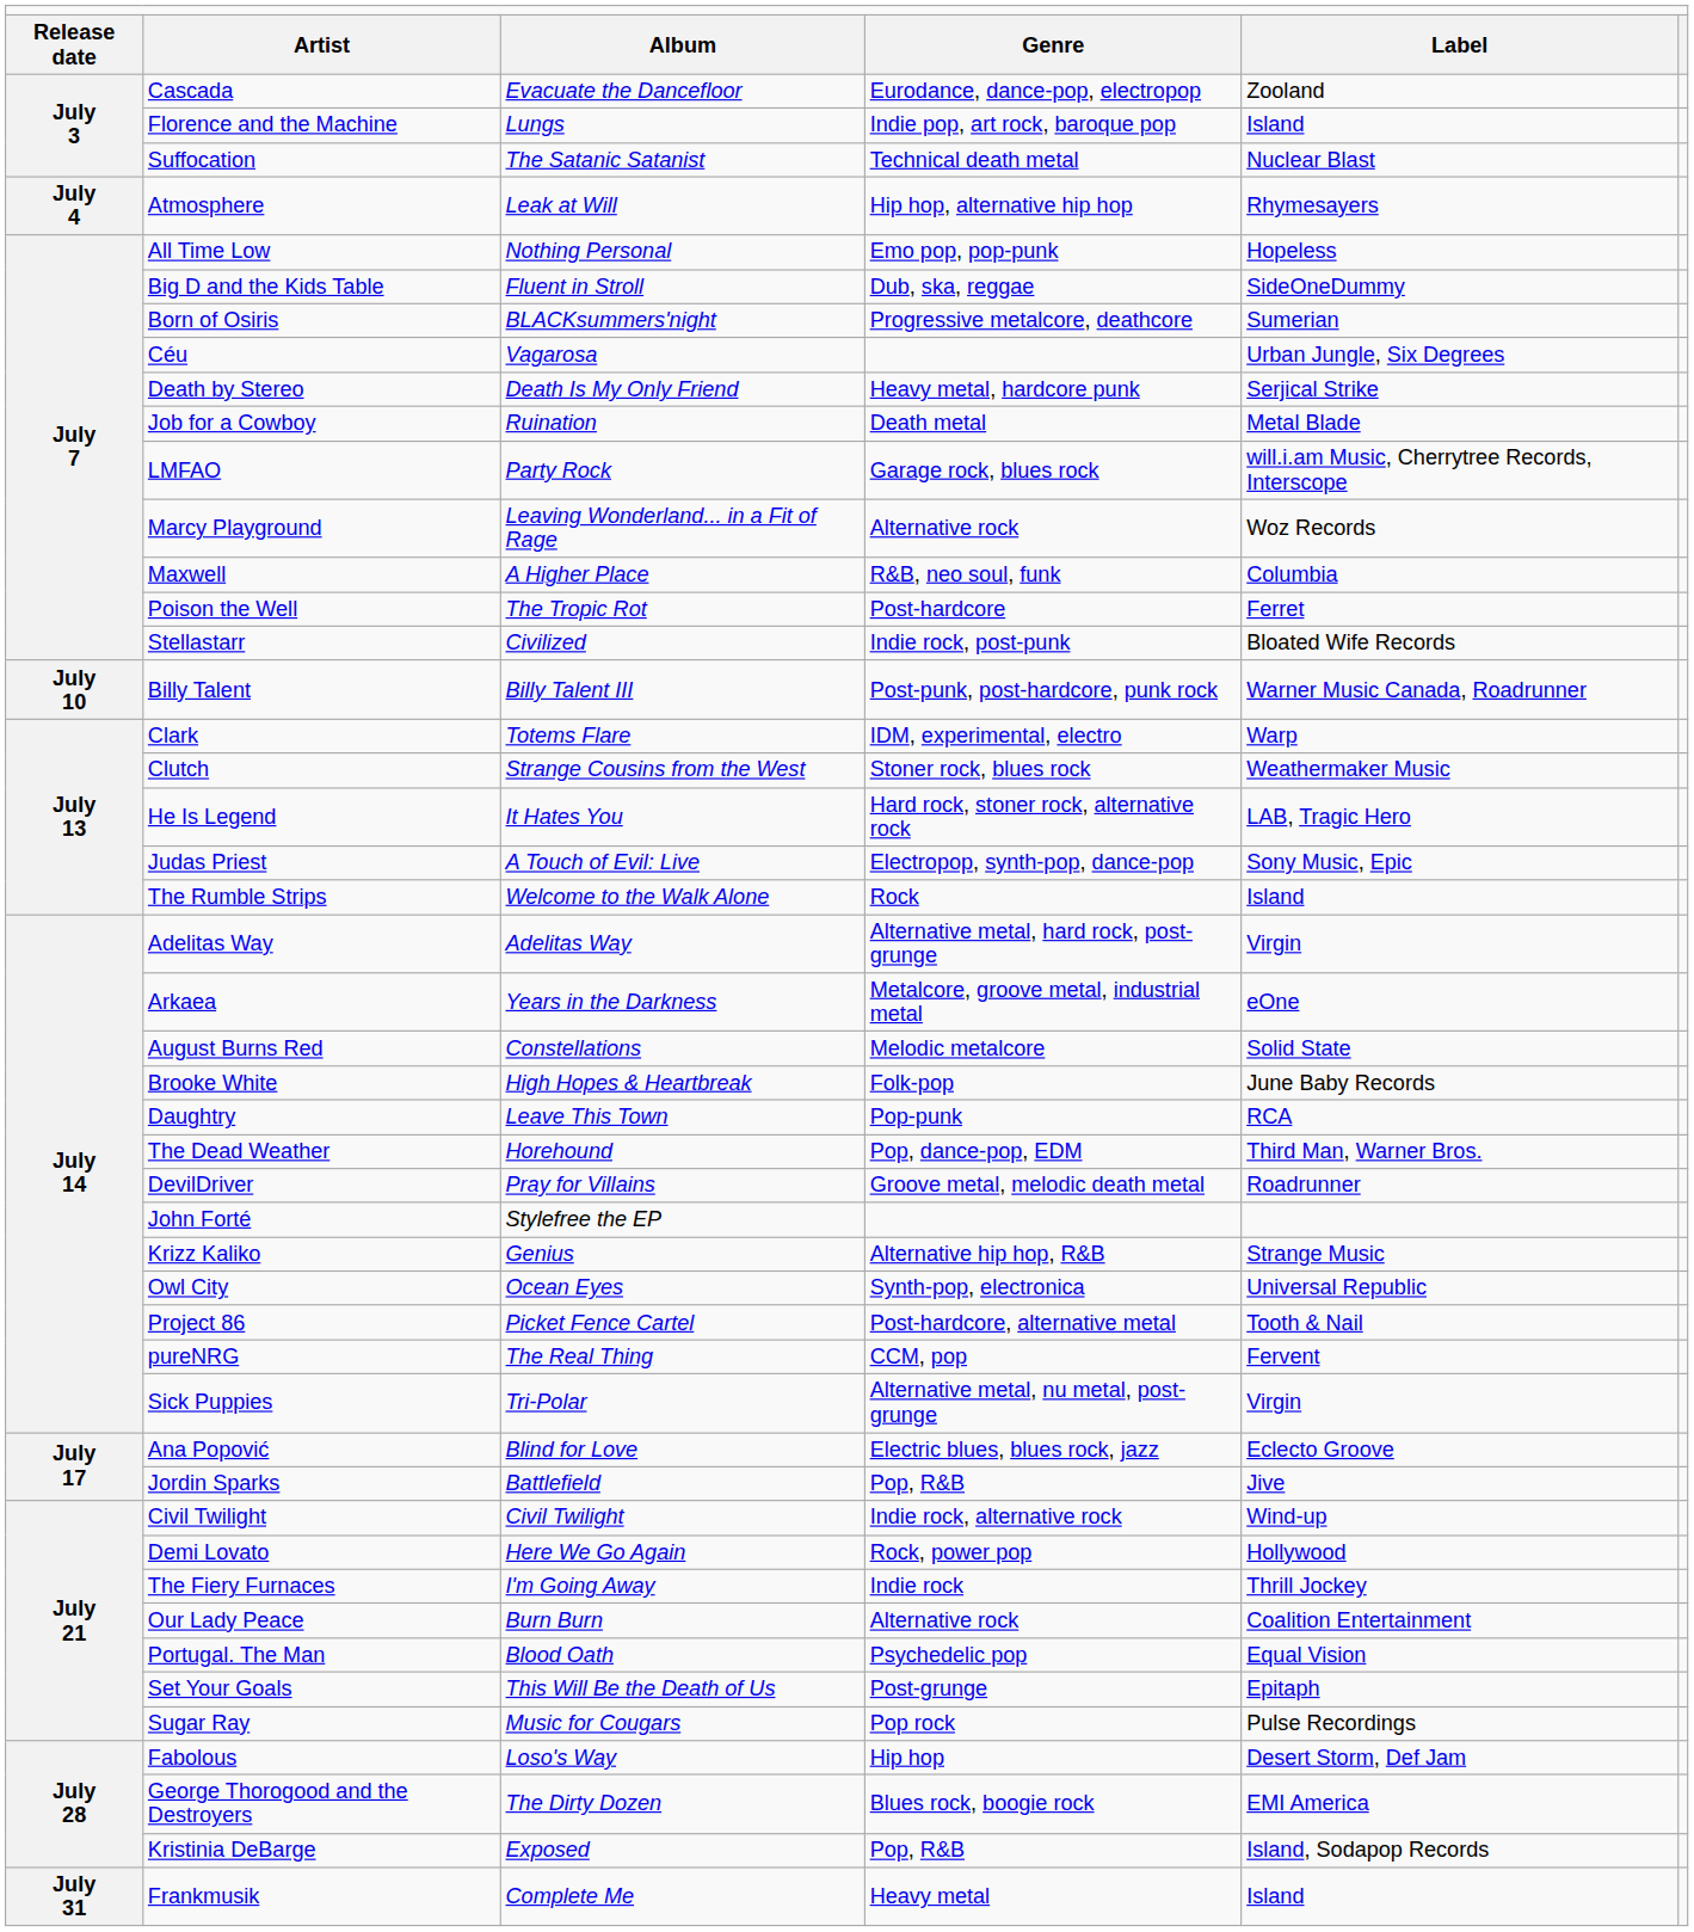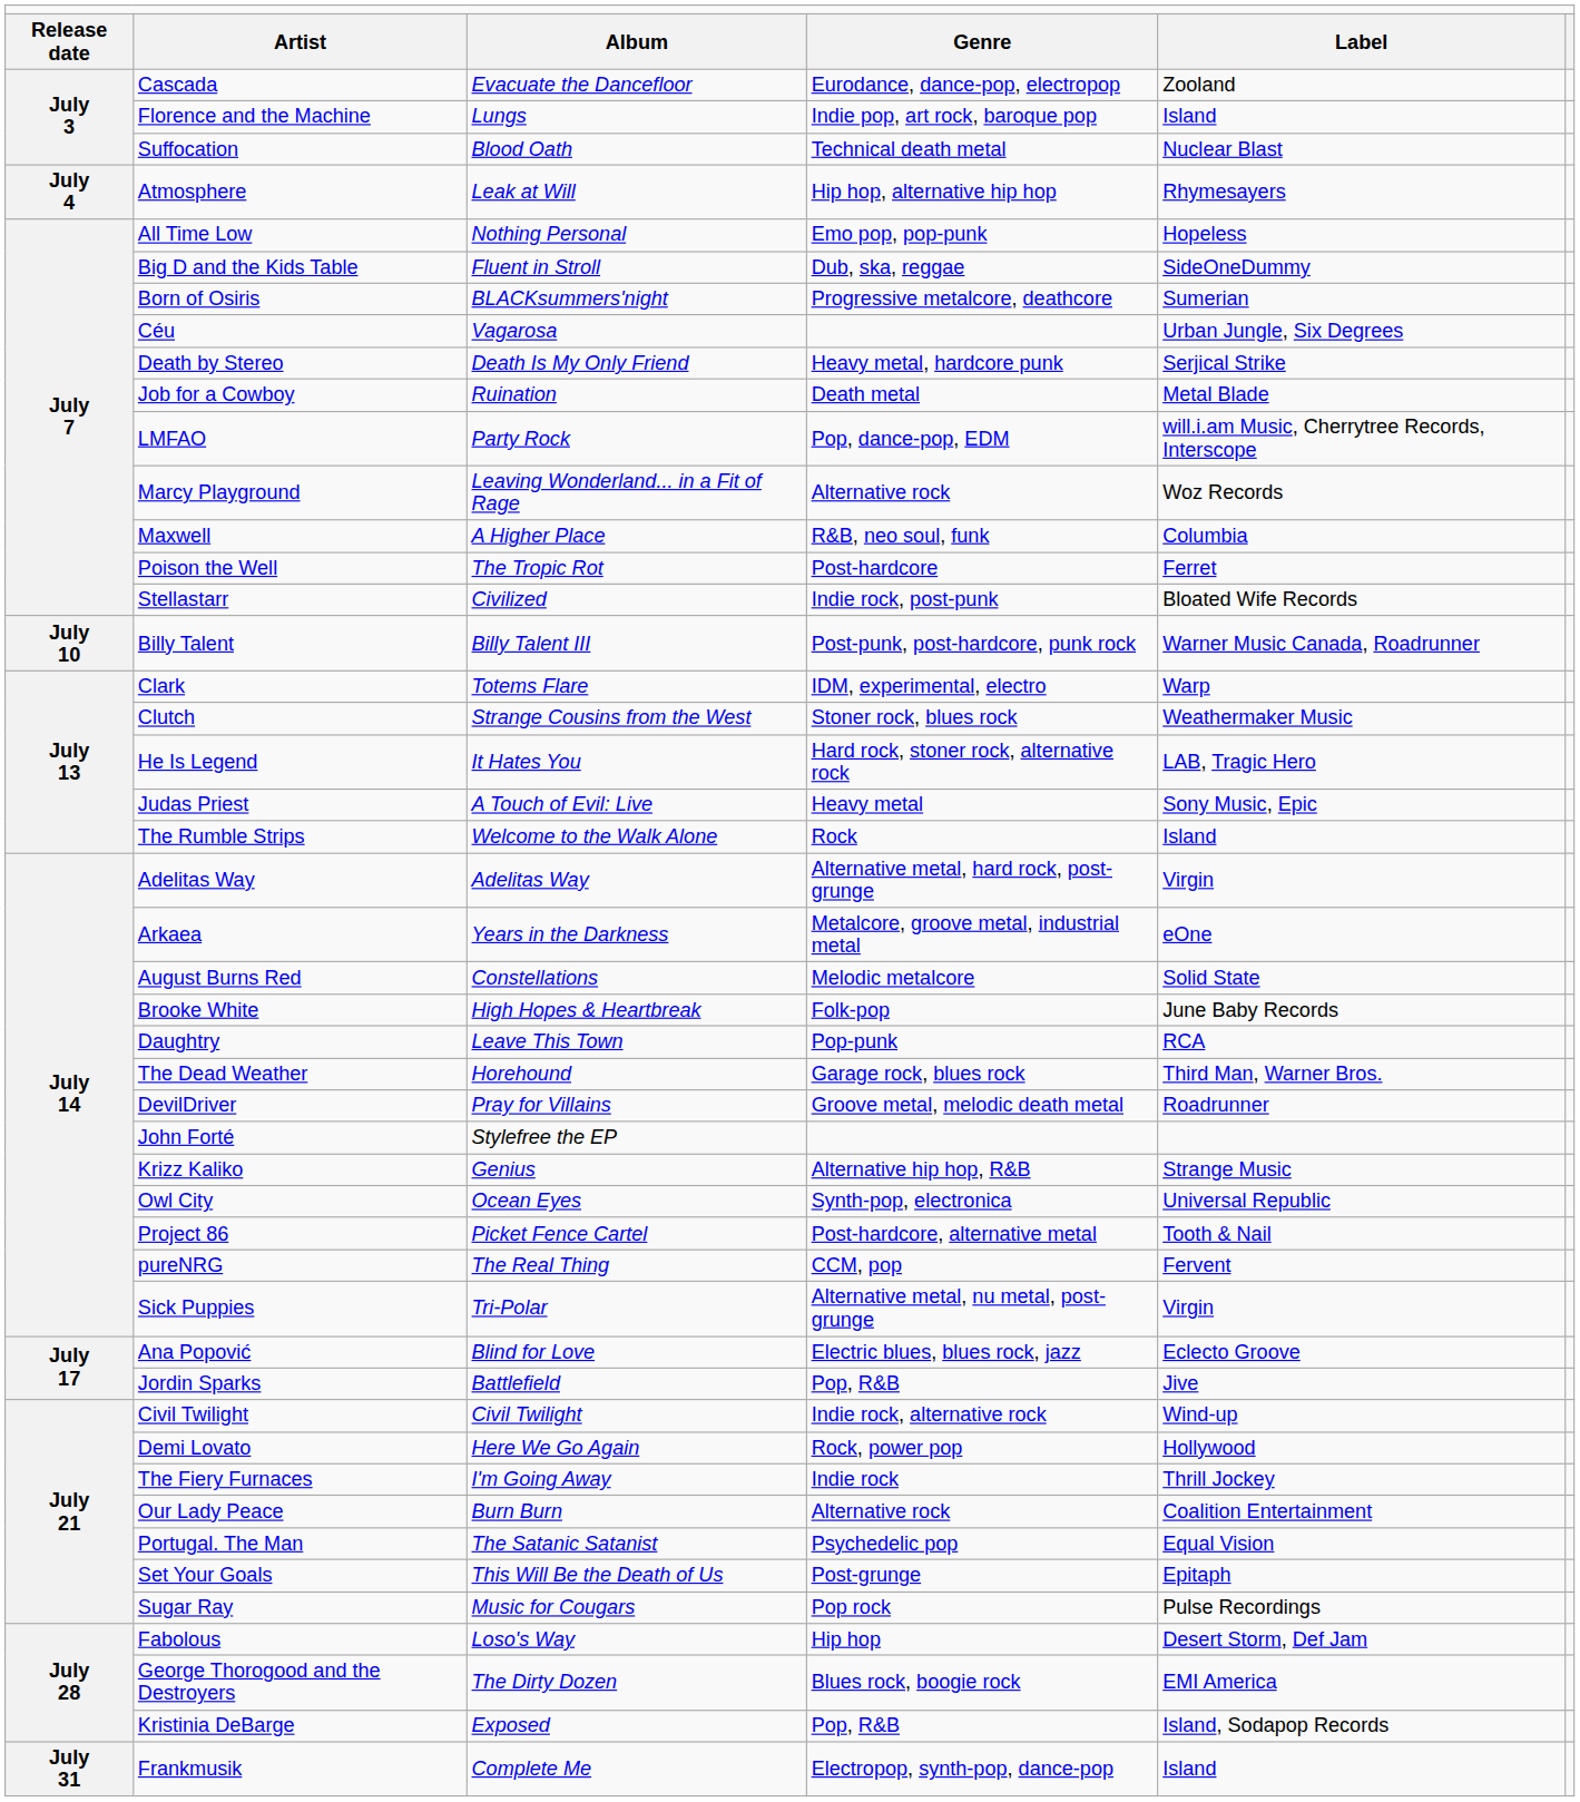Suffocation | column 3: The Satanic Satanist -> Blood Oath
LMFAO | column 4: Garage rock, blues rock -> Pop, dance-pop, EDM
Judas Priest | column 4: Electropop, synth-pop, dance-pop -> Heavy metal
The Dead Weather | column 4: Pop, dance-pop, EDM -> Garage rock, blues rock
Portugal. The Man | column 3: Blood Oath -> The Satanic Satanist
Frankmusik | column 4: Heavy metal -> Electropop, synth-pop, dance-pop
